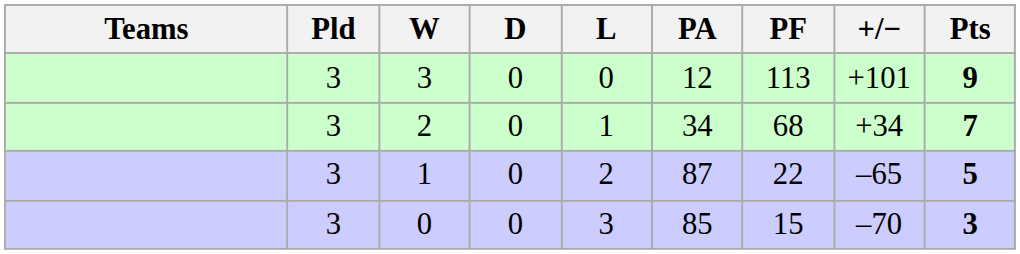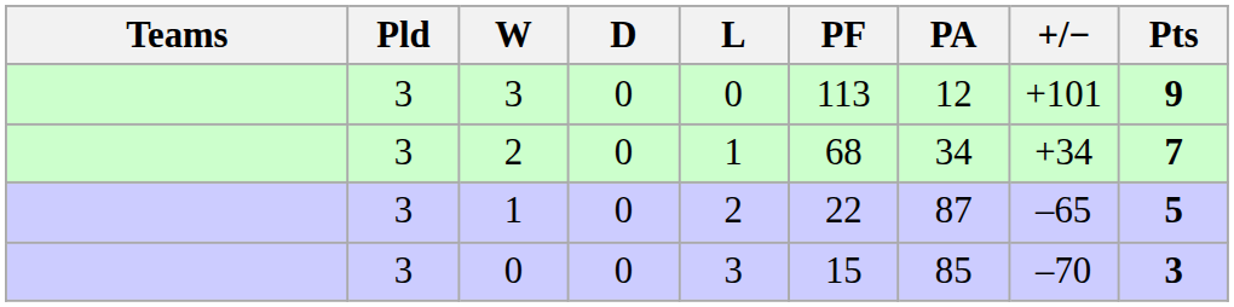columns swapped: PF <-> PA
